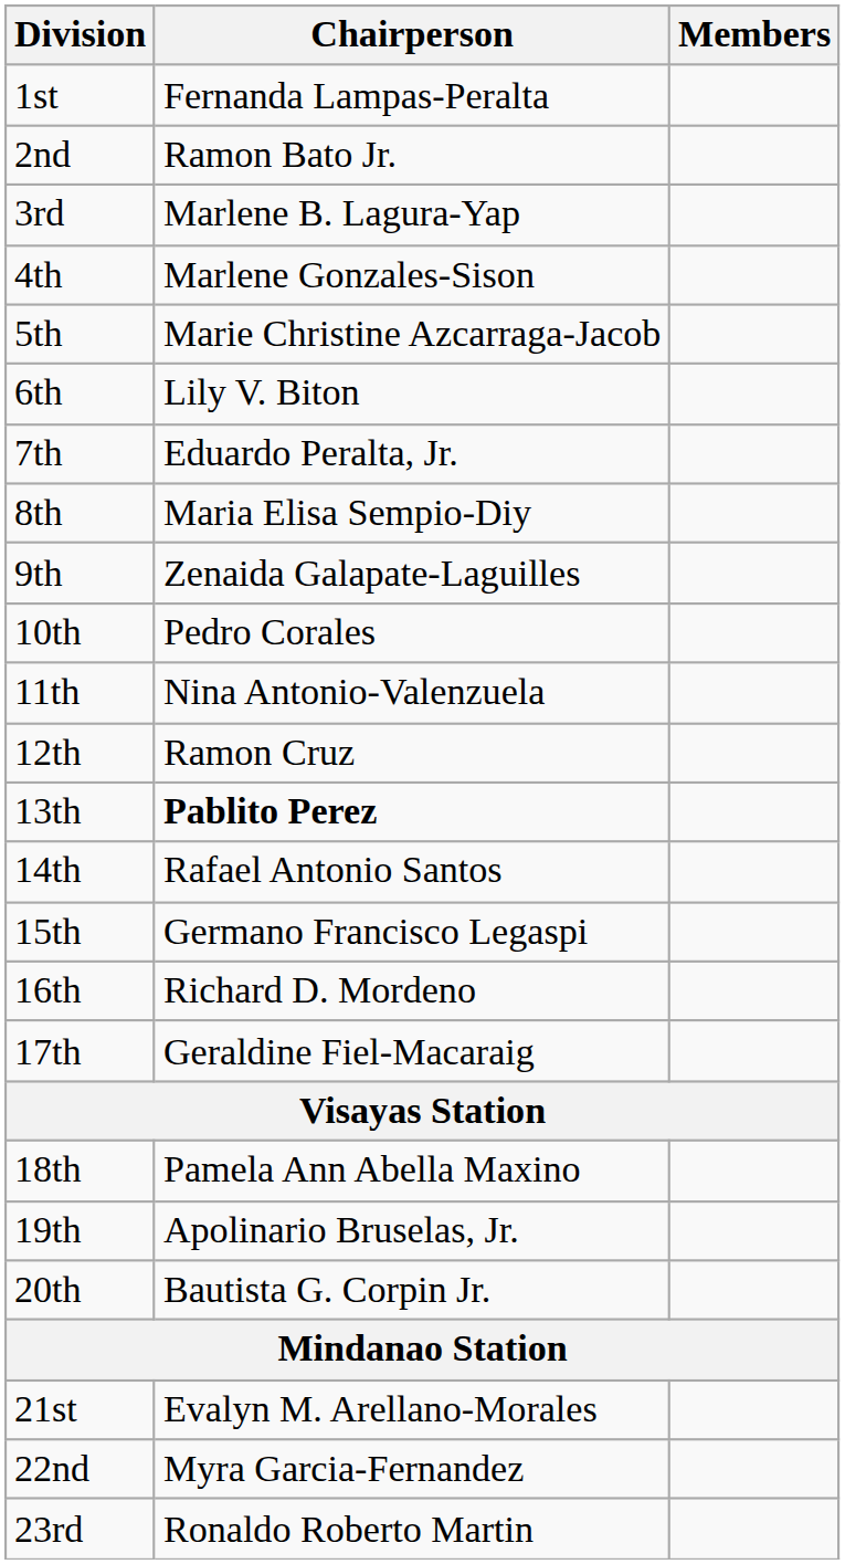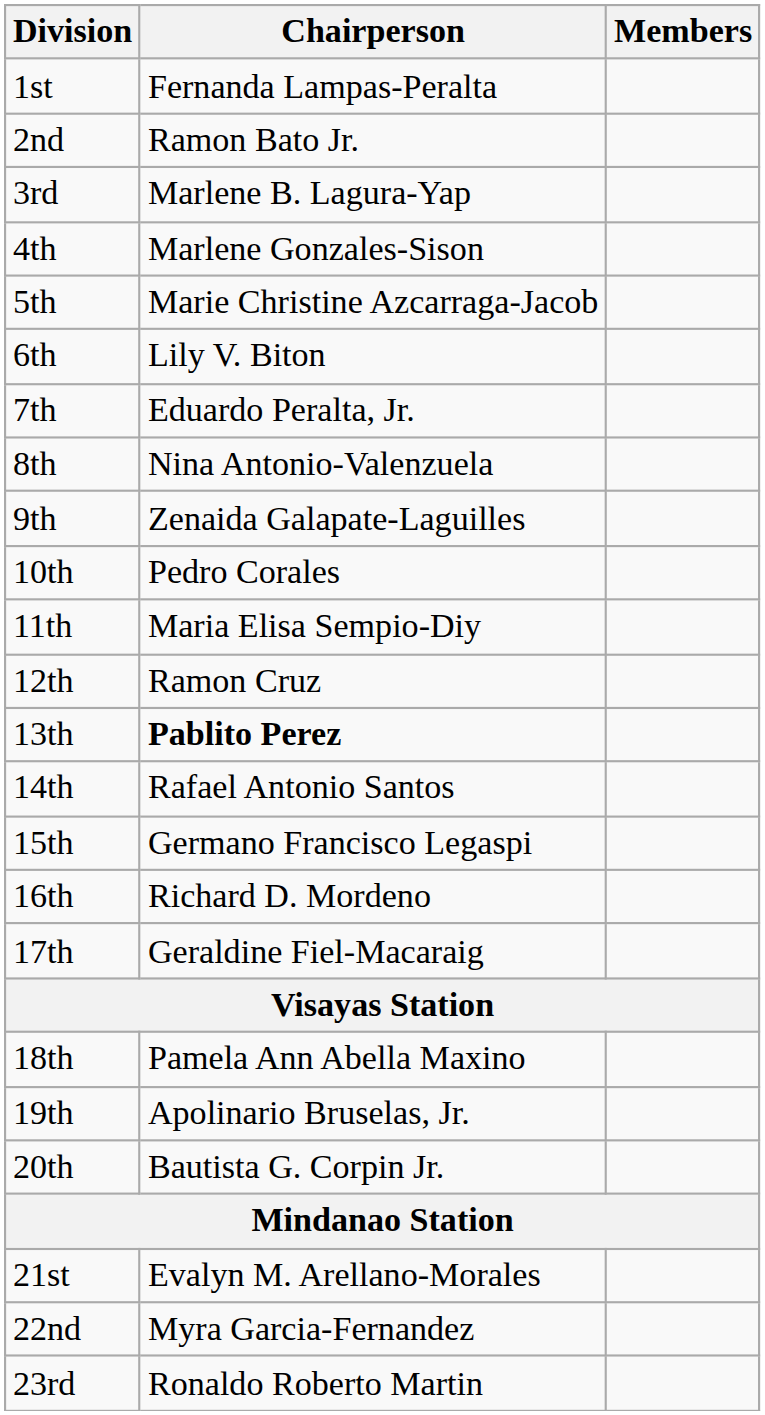8th | Chairperson: Maria Elisa Sempio-Diy -> Nina Antonio-Valenzuela
11th | Chairperson: Nina Antonio-Valenzuela -> Maria Elisa Sempio-Diy
